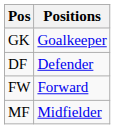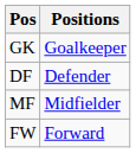rows swapped: MF <-> FW
